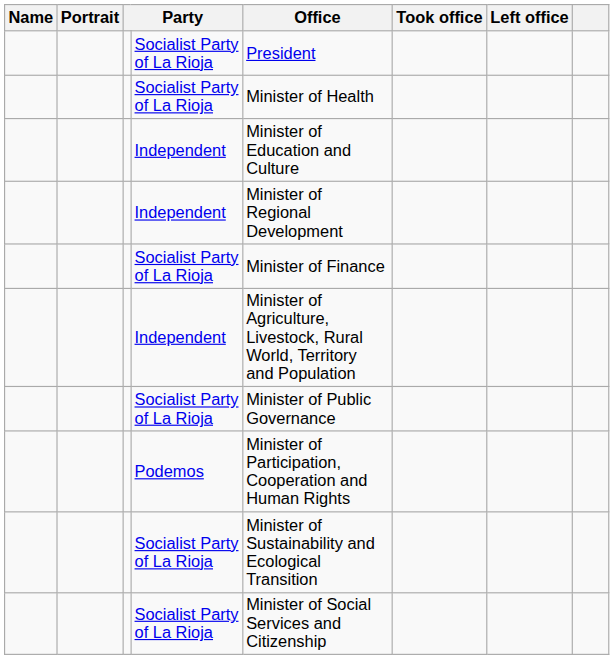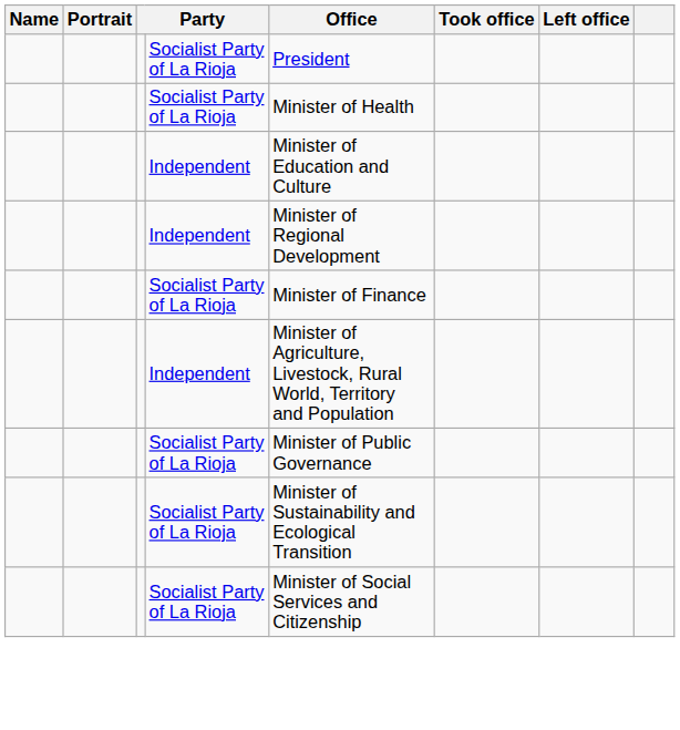- row: Podemos | Minister of Participation, Cooperation and Human Rights
